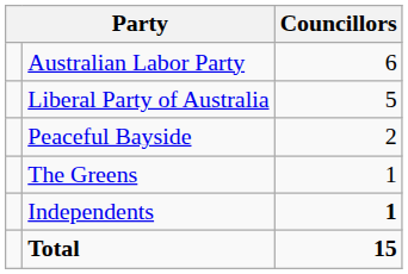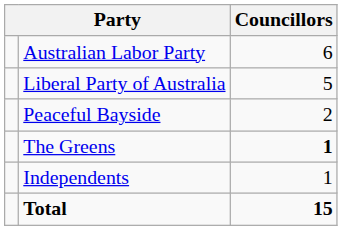The Greens | Councillors: normal -> bold
Independents | Councillors: bold -> normal
